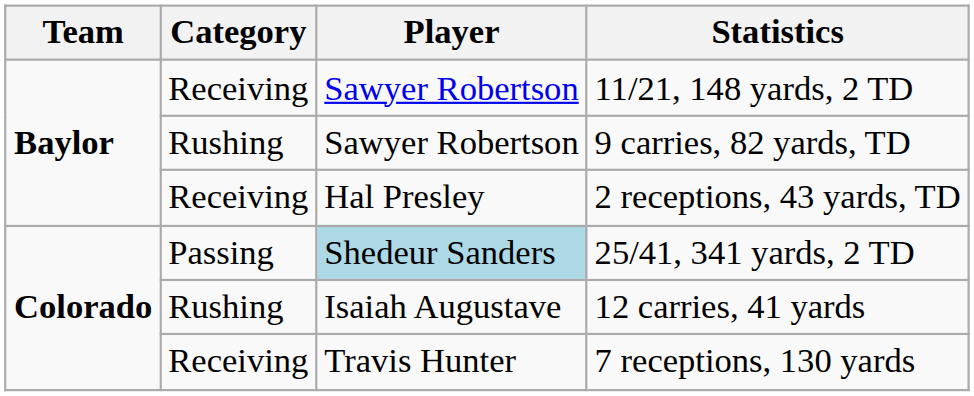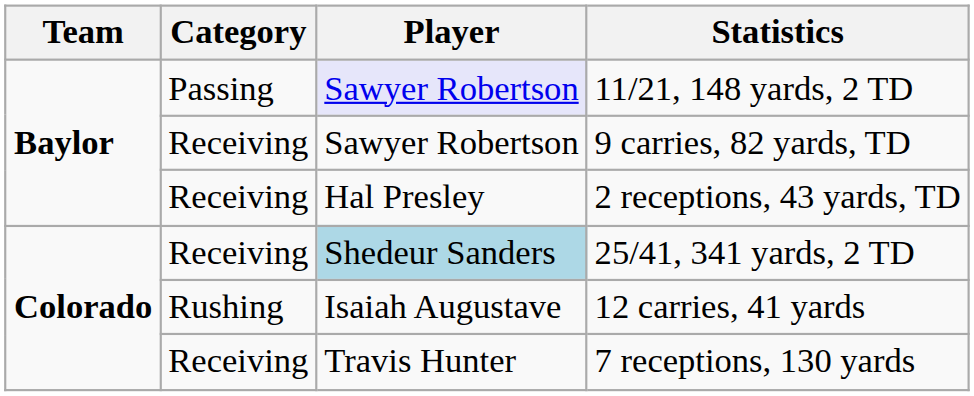11/21, 148 yards, 2 TD | Category: Receiving -> Passing
11/21, 148 yards, 2 TD | Player: no background -> lavender background
9 carries, 82 yards, TD | Category: Rushing -> Receiving
25/41, 341 yards, 2 TD | Category: Passing -> Receiving
